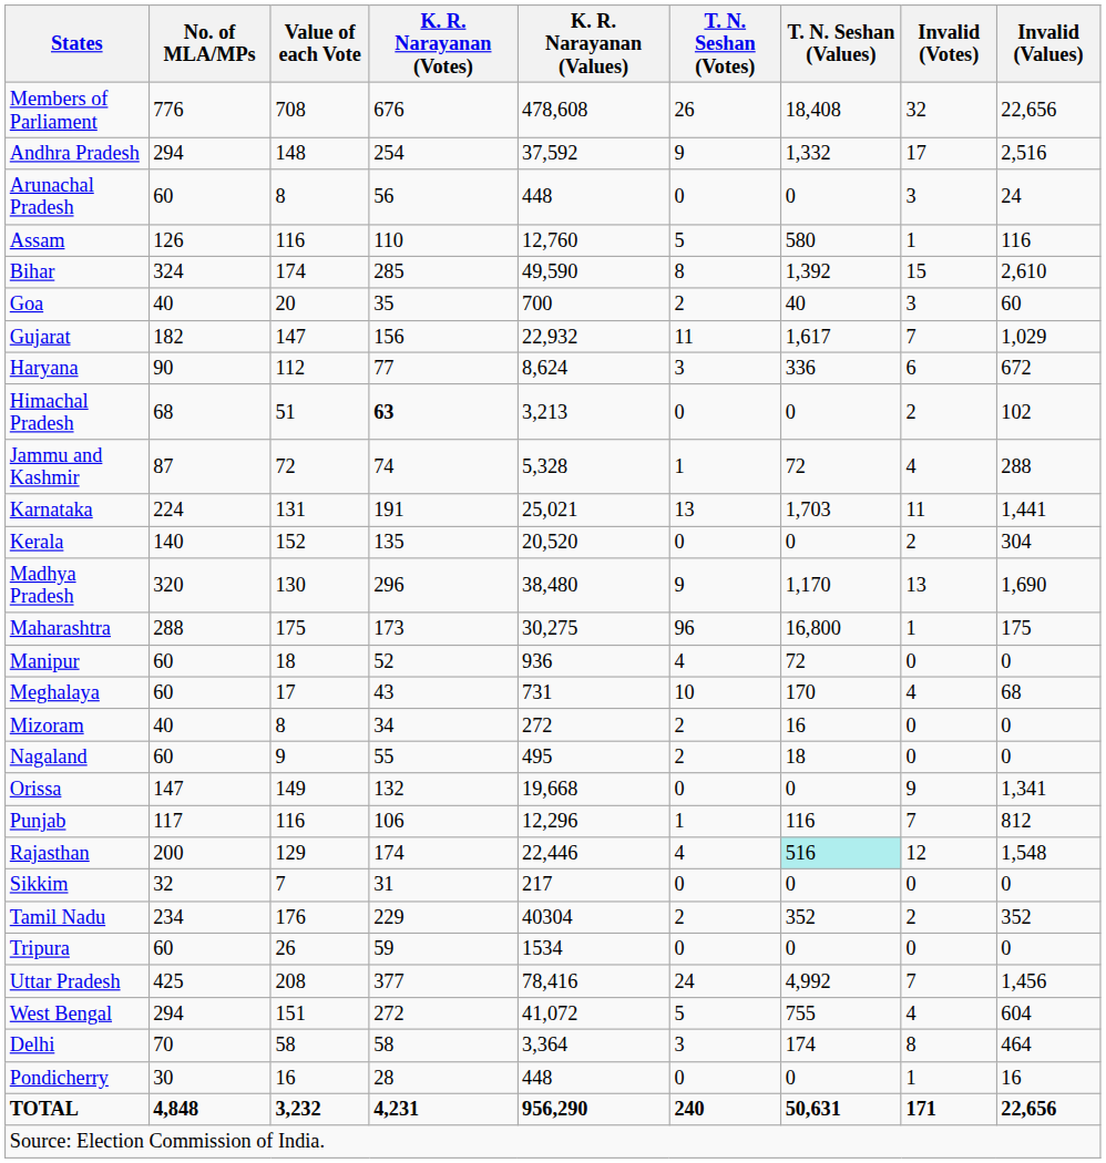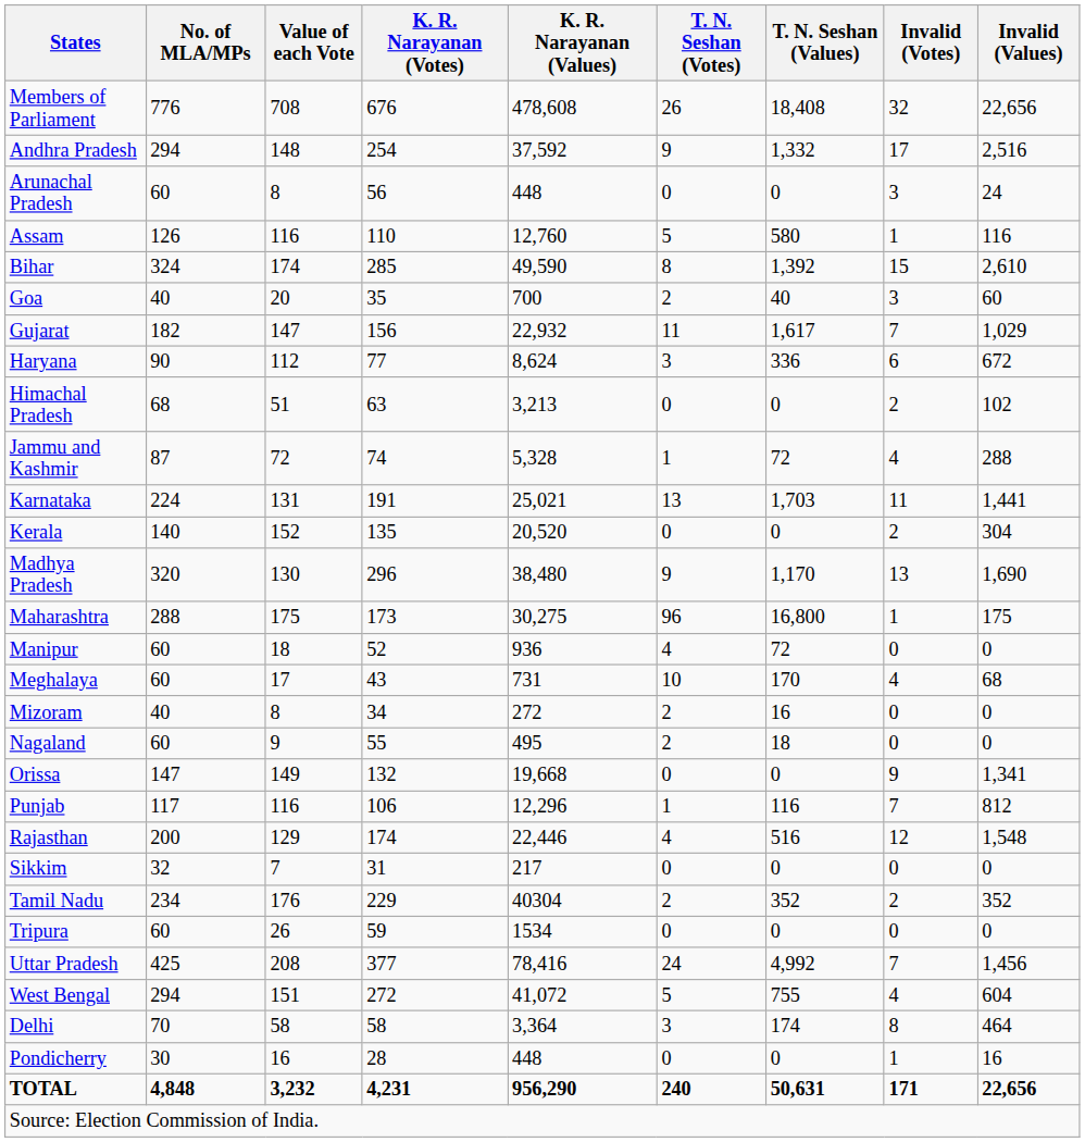Himachal Pradesh | K. R. Narayanan (Votes): bold -> normal
Rajasthan | T. N. Seshan (Values): paleturquoise background -> no background
